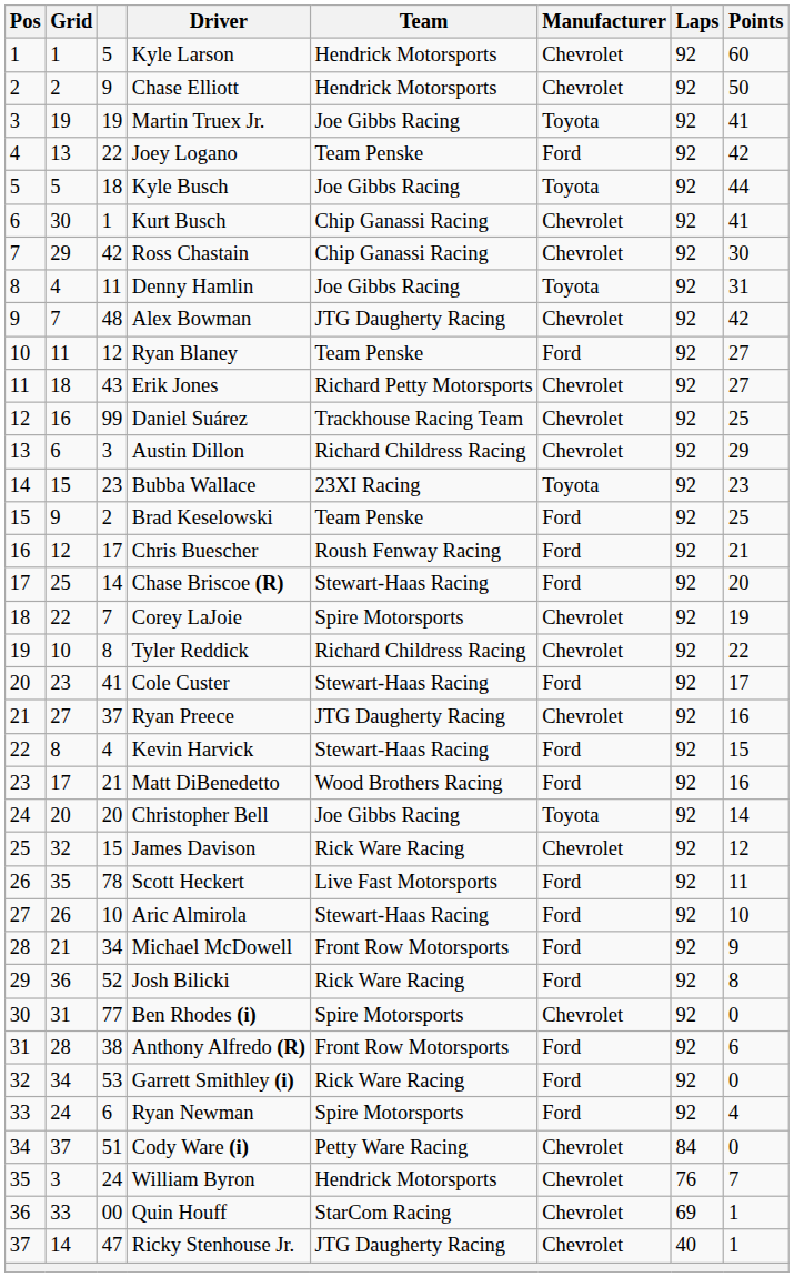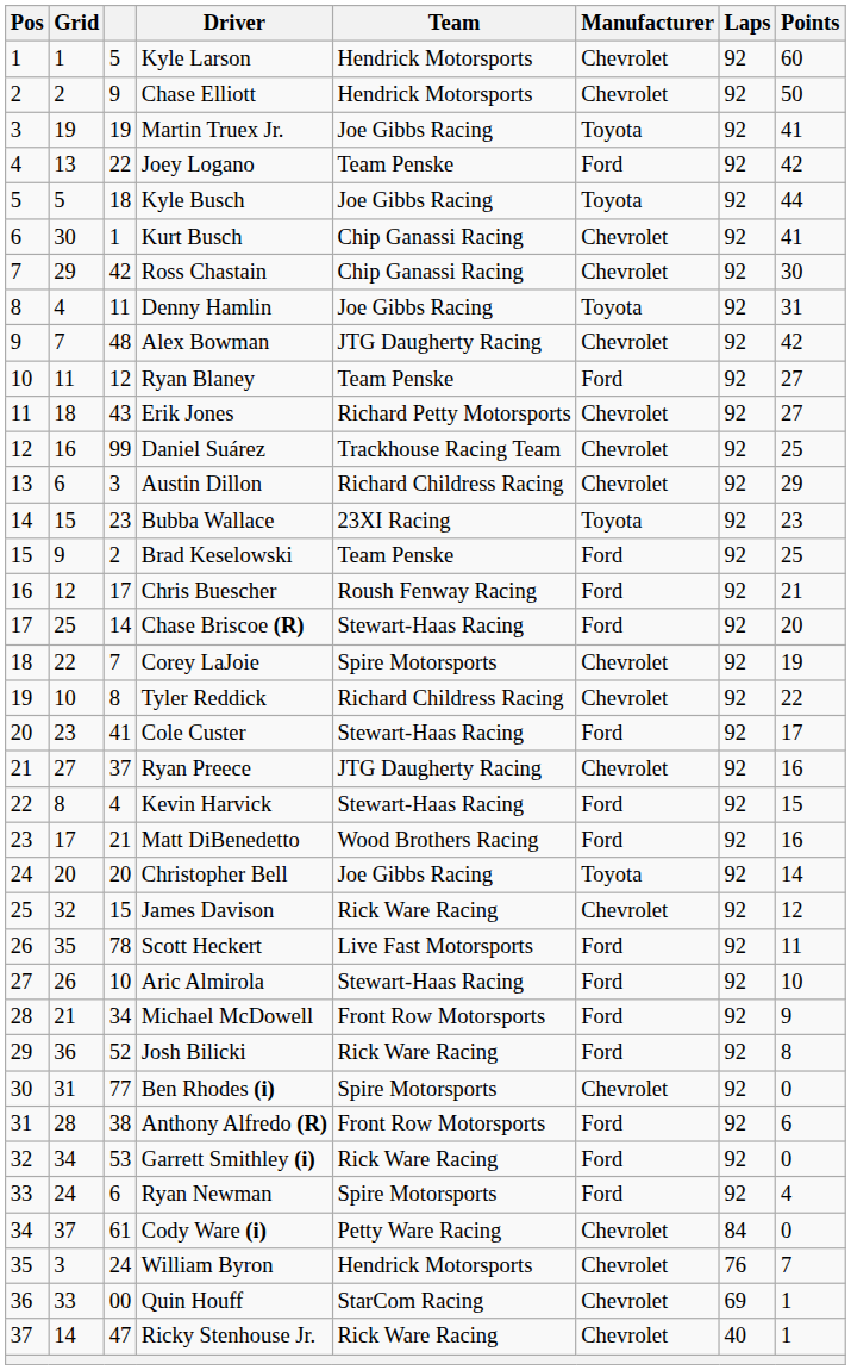Cody Ware (i) | column 3: 51 -> 61
Ricky Stenhouse Jr. | Team: JTG Daugherty Racing -> Rick Ware Racing
